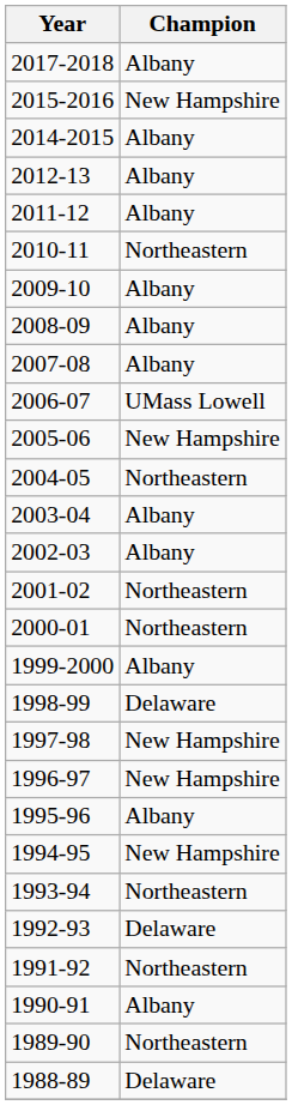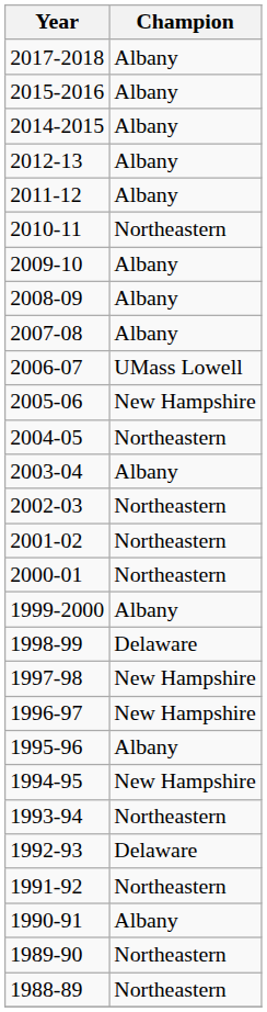2015-2016 | Champion: New Hampshire -> Albany
2002-03 | Champion: Albany -> Northeastern
1988-89 | Champion: Delaware -> Northeastern
